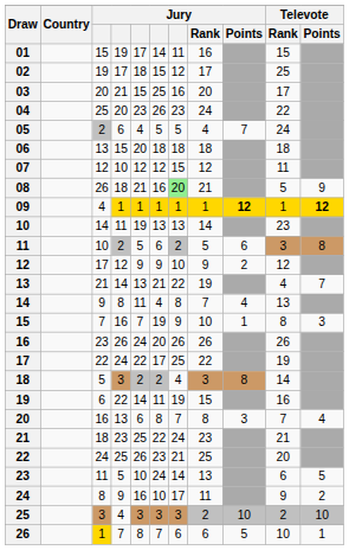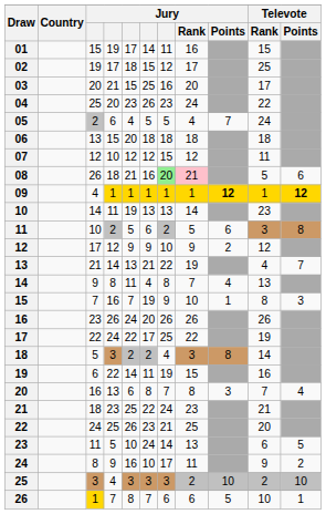08 | Jury / Rank: no background -> pink background
08 | Televote / Points: 9 -> 6
